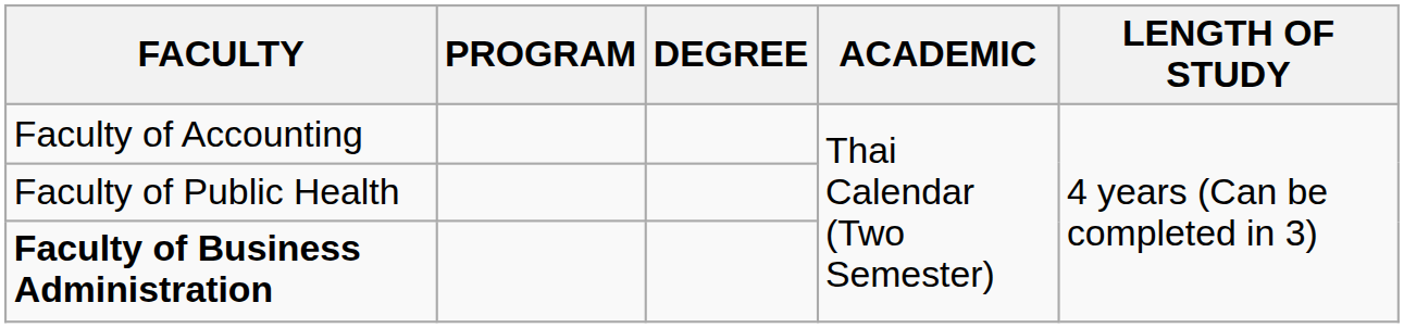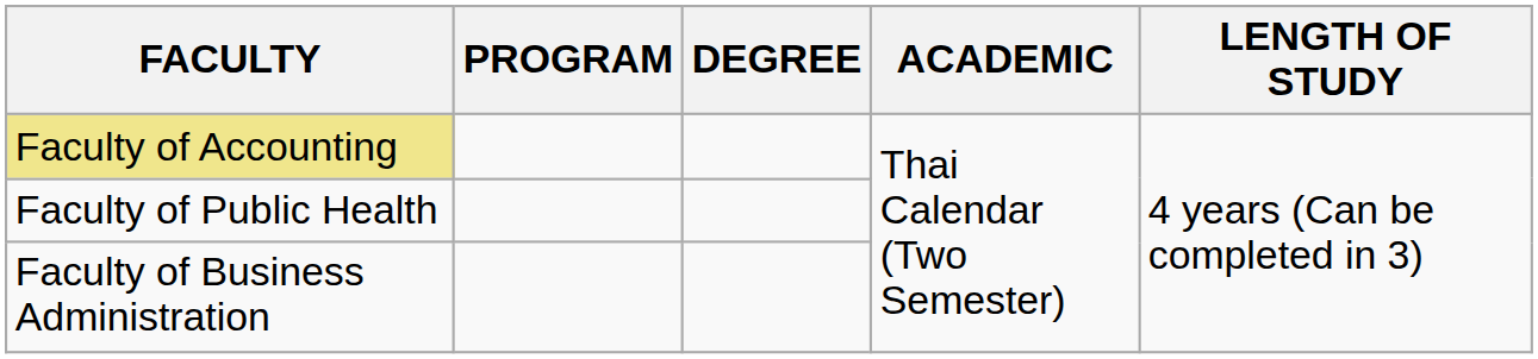Faculty of Accounting | FACULTY: no background -> khaki background
Faculty of Business Administration | FACULTY: bold -> normal
